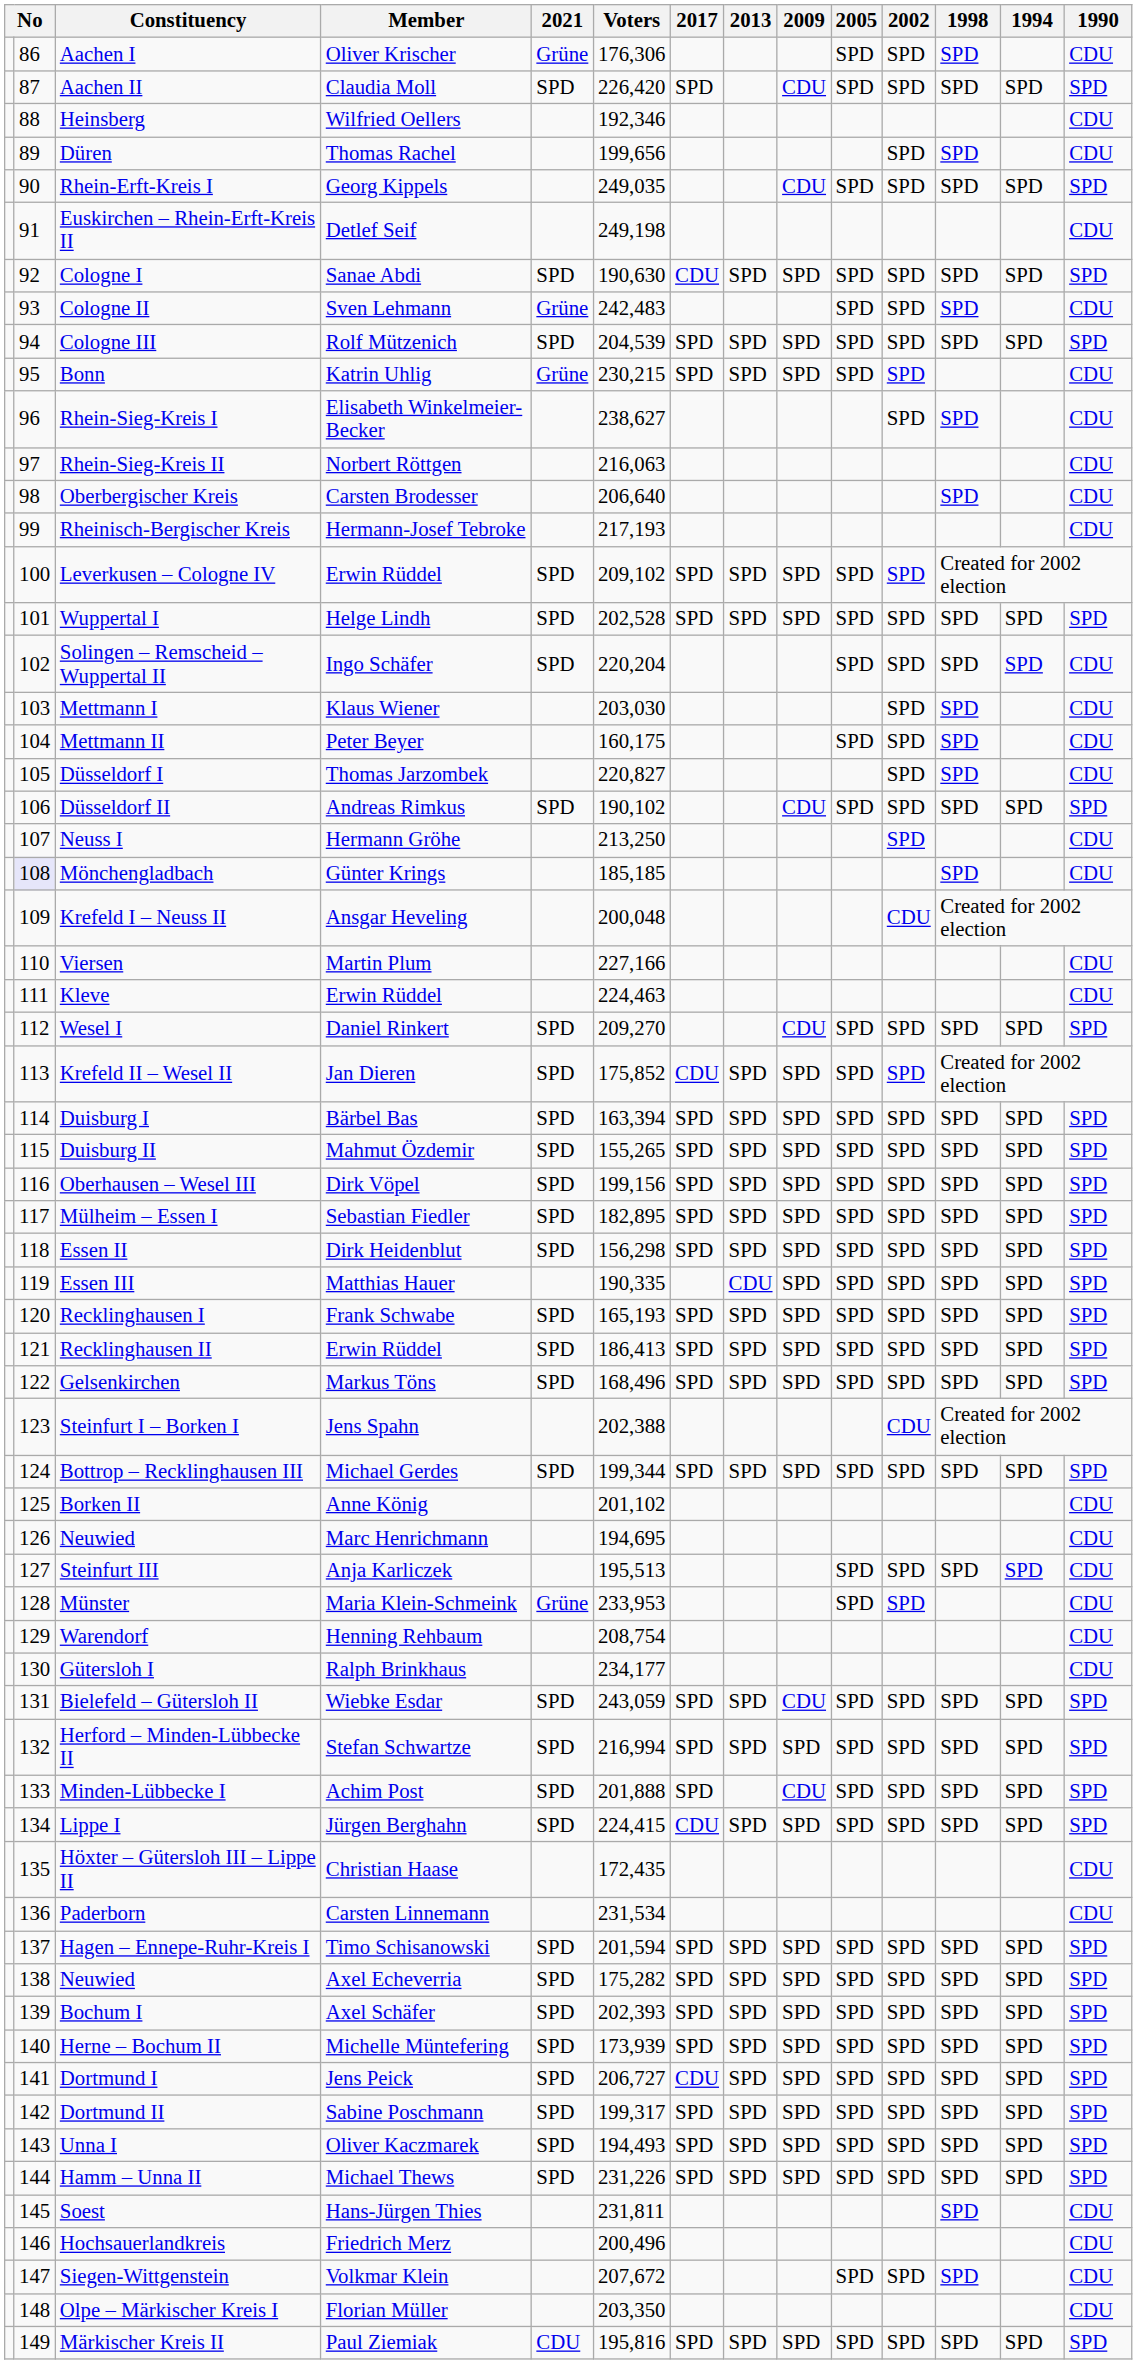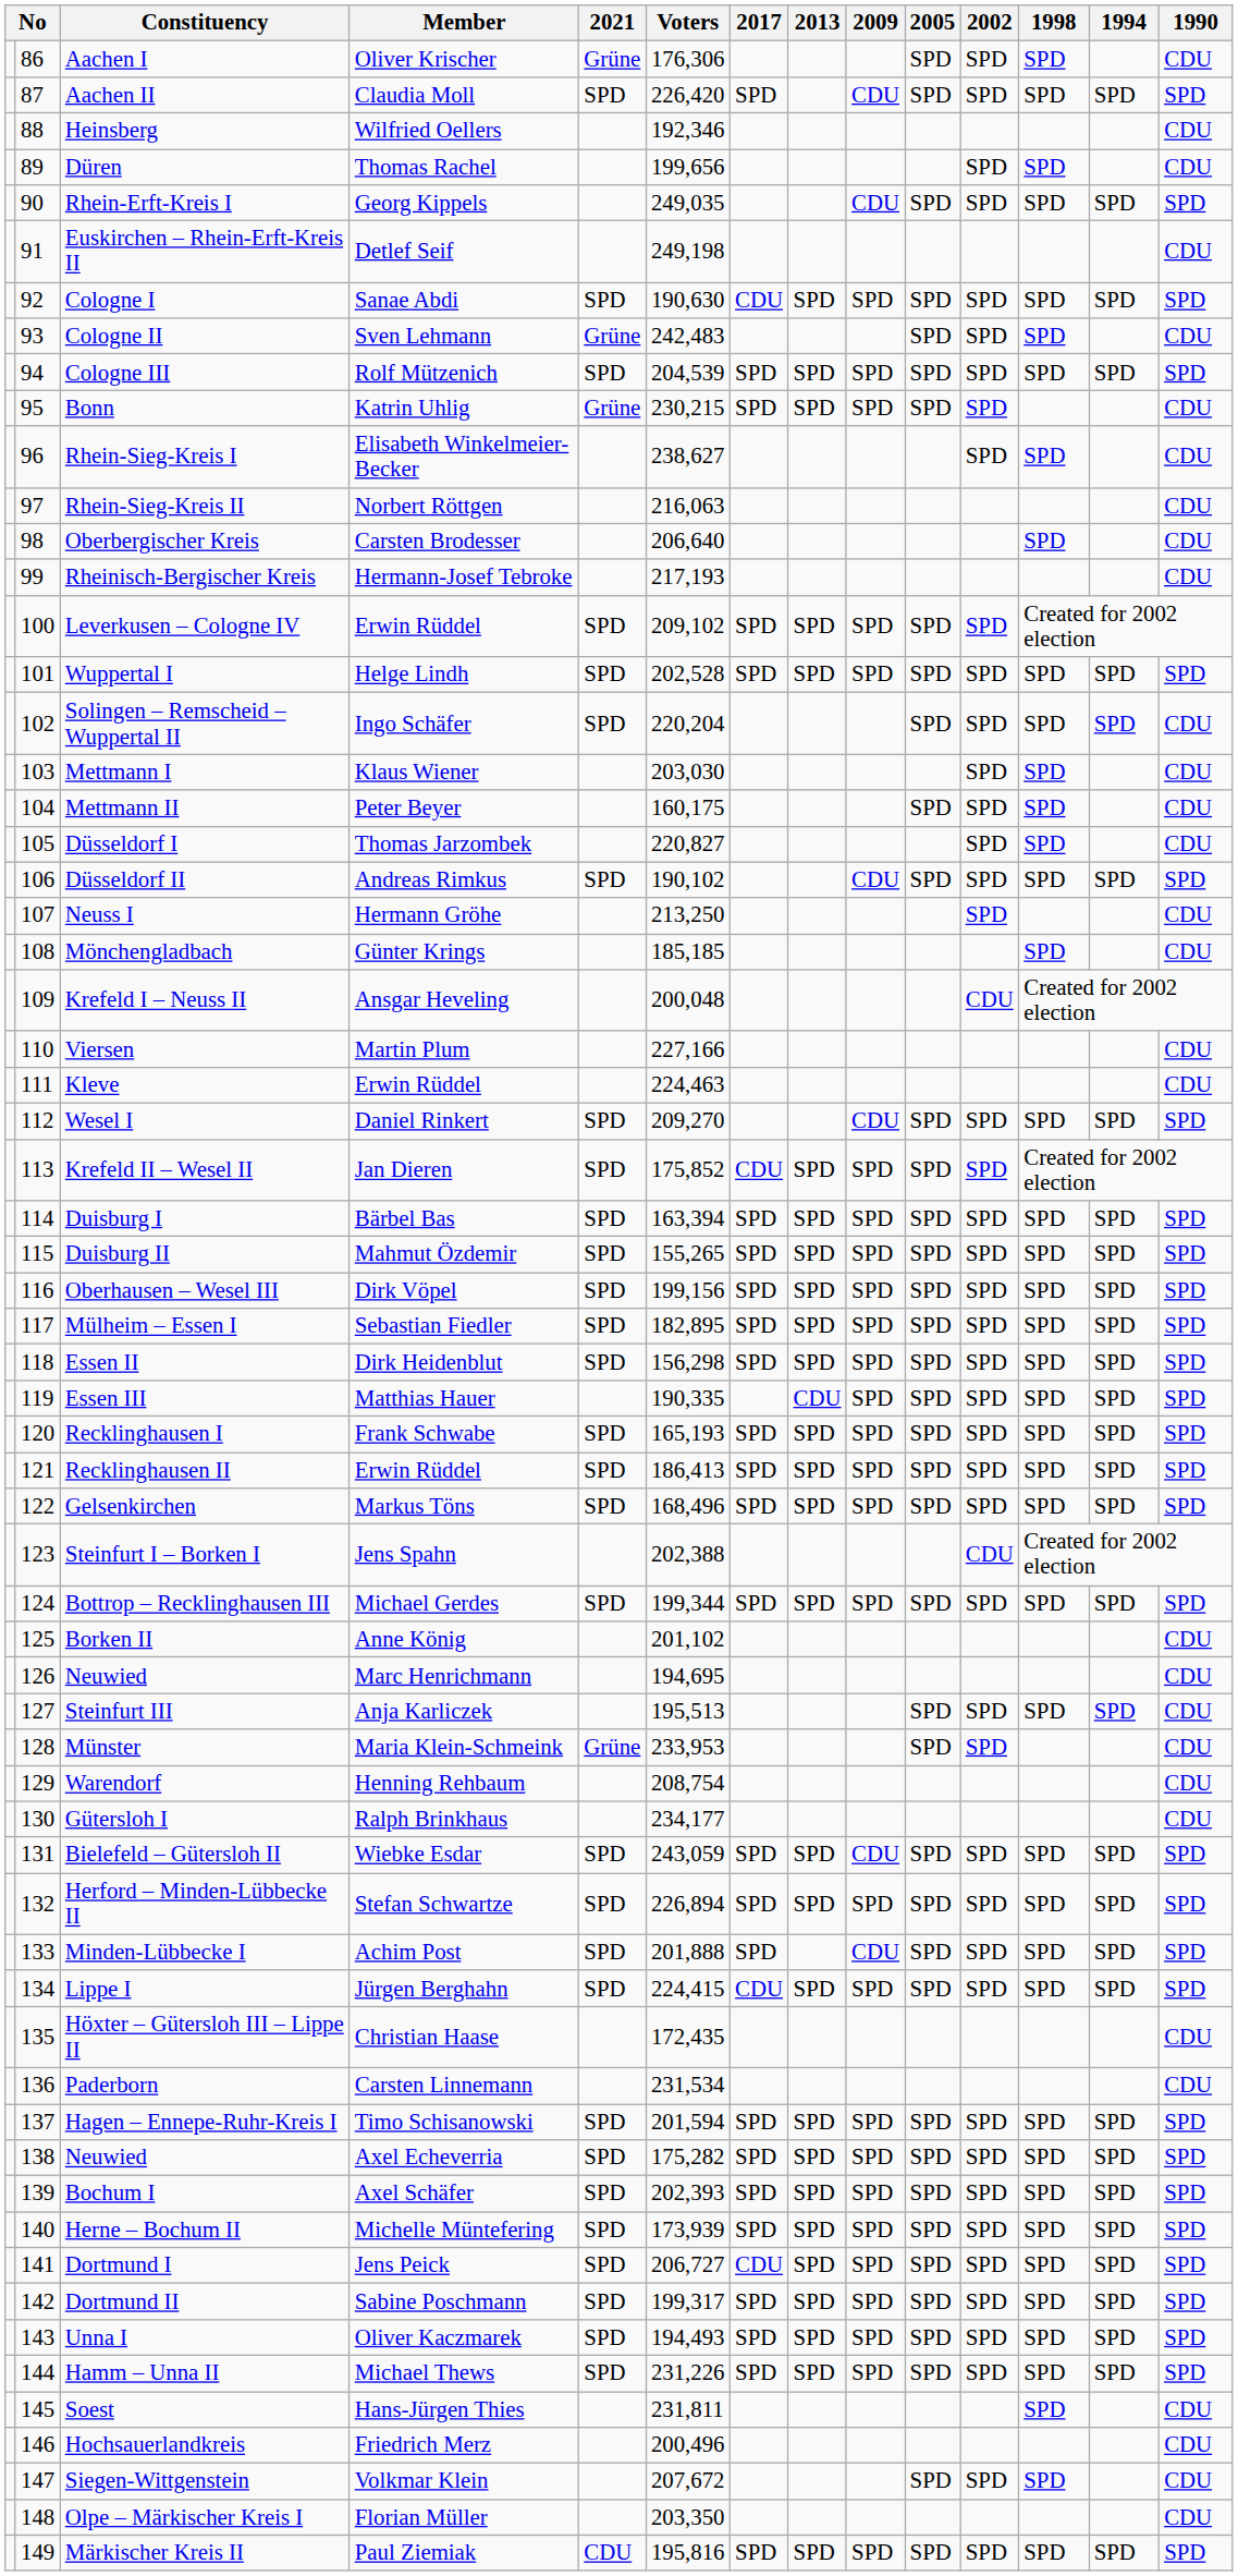Mönchengladbach | column 2: lavender background -> no background
Herford – Minden-Lübbecke II | Voters: 216,994 -> 226,894
